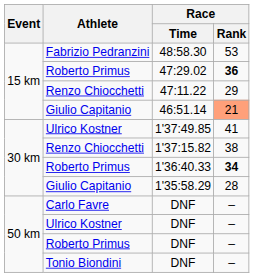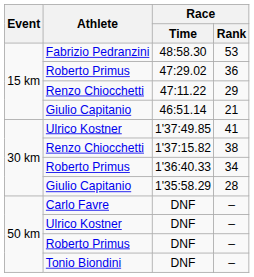47:29.02 | Race / Rank: bold -> normal
46:51.14 | Race / Rank: lightsalmon background -> no background
1'36:40.33 | Race / Rank: bold -> normal
